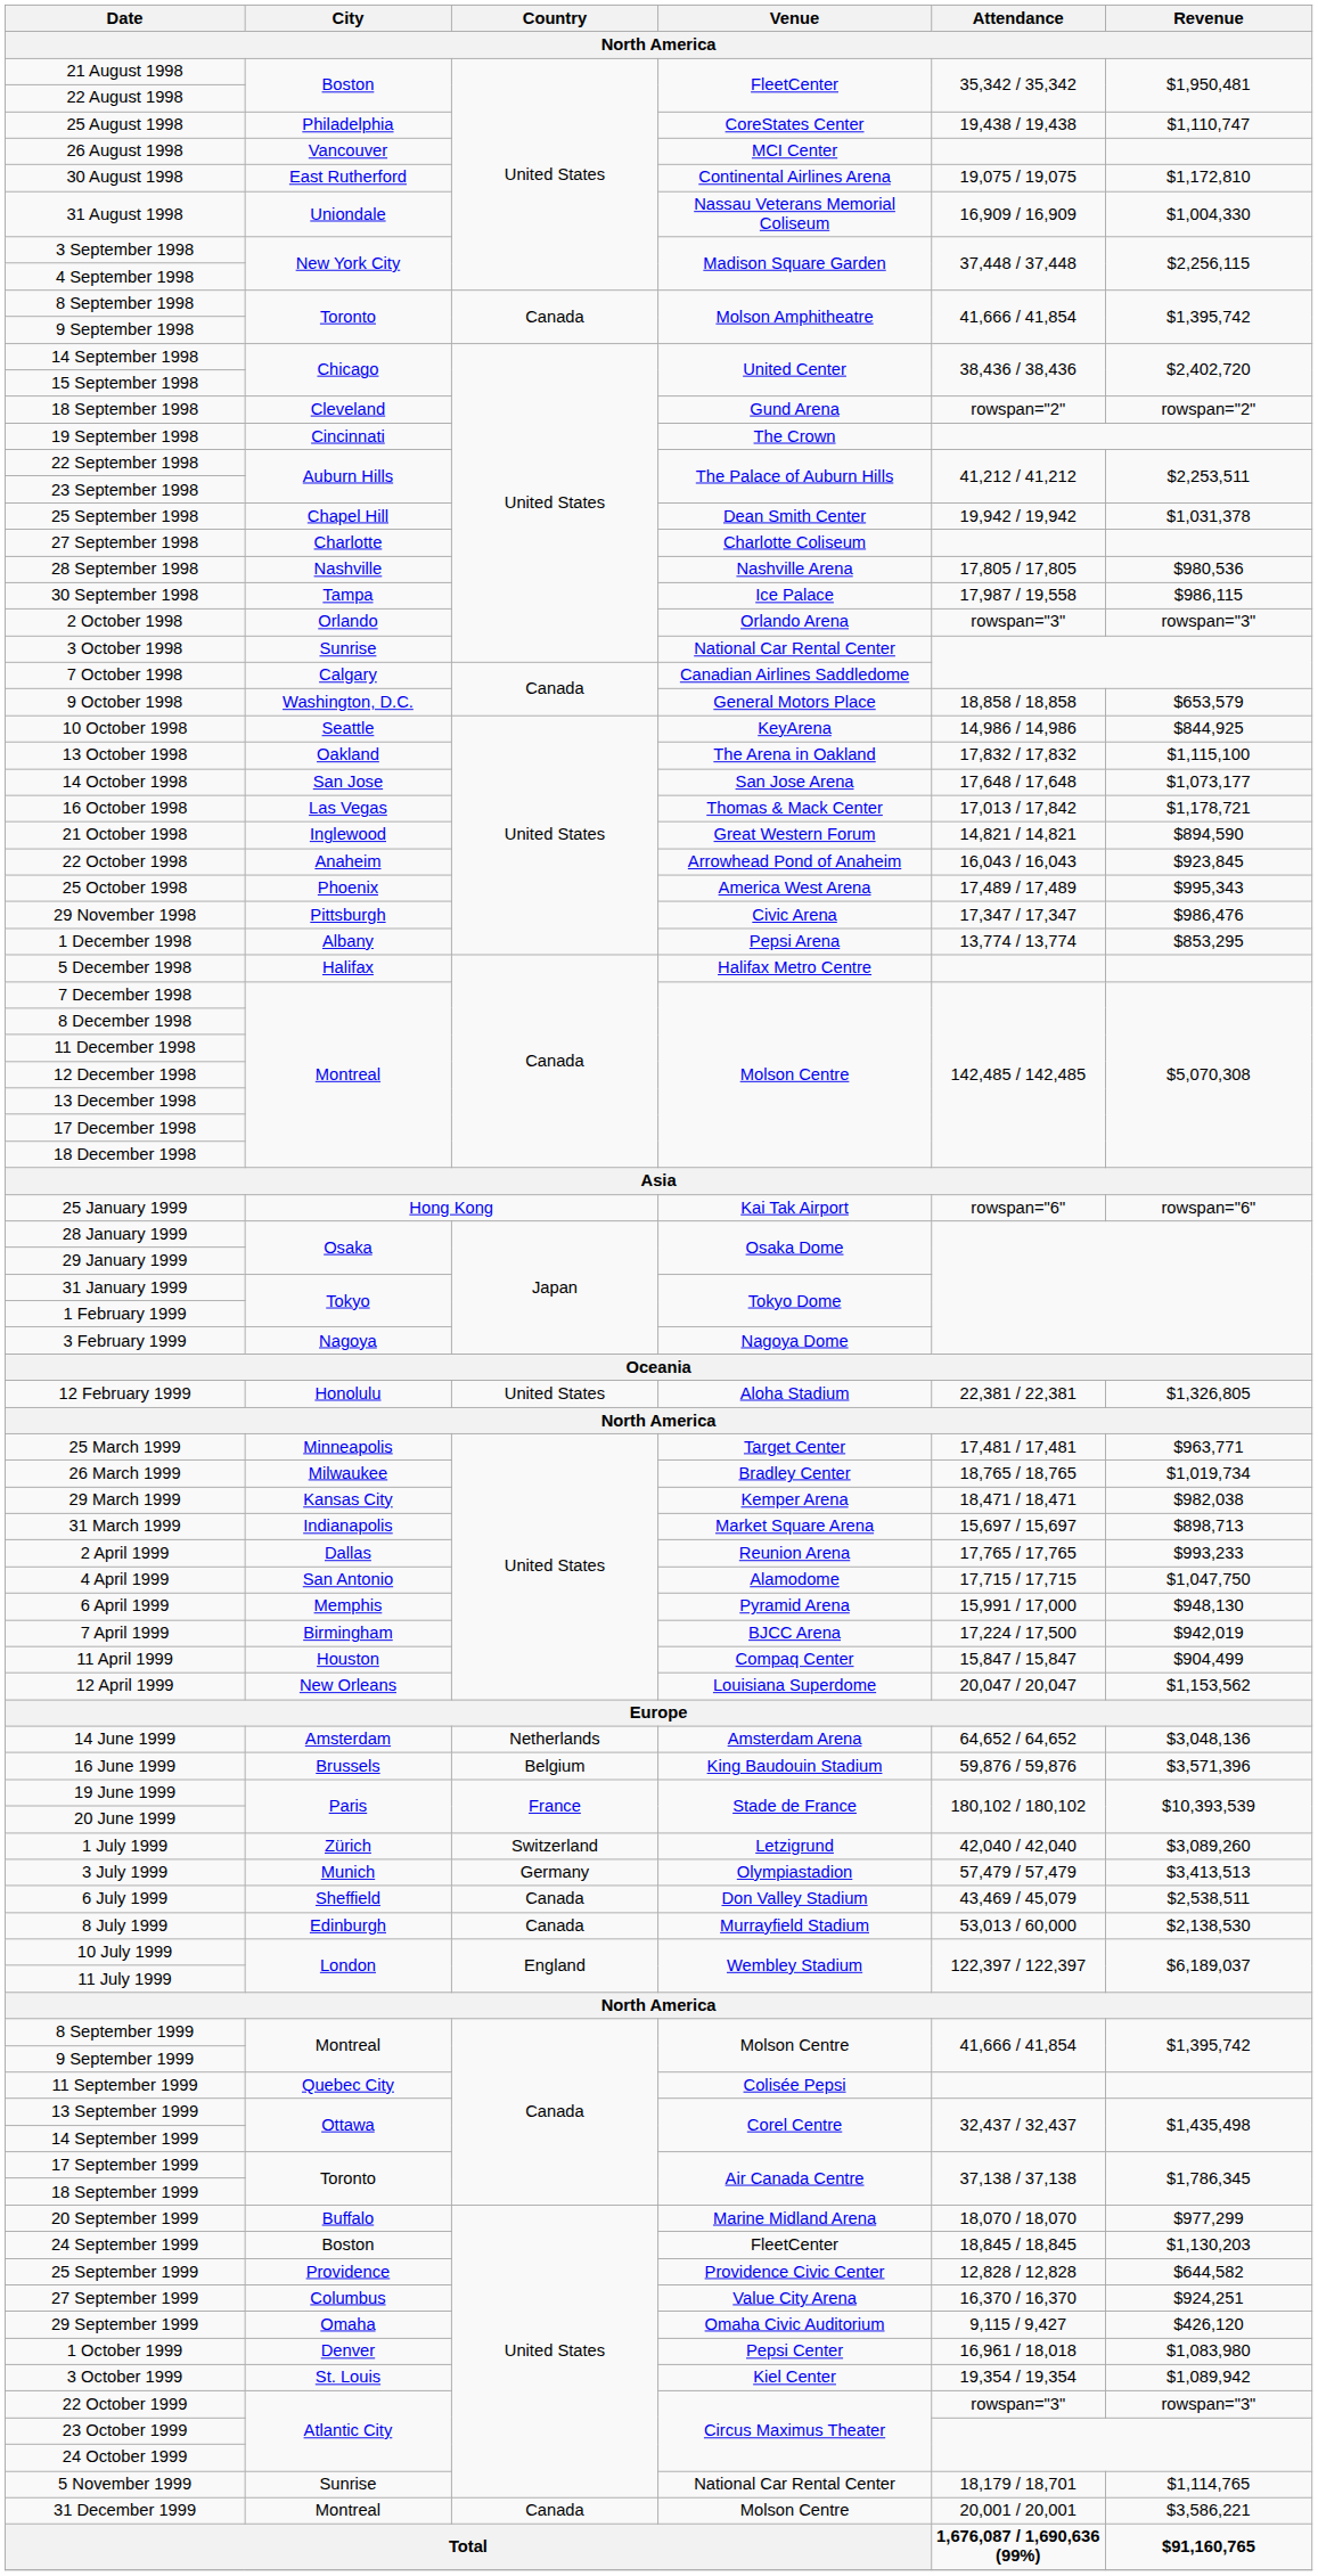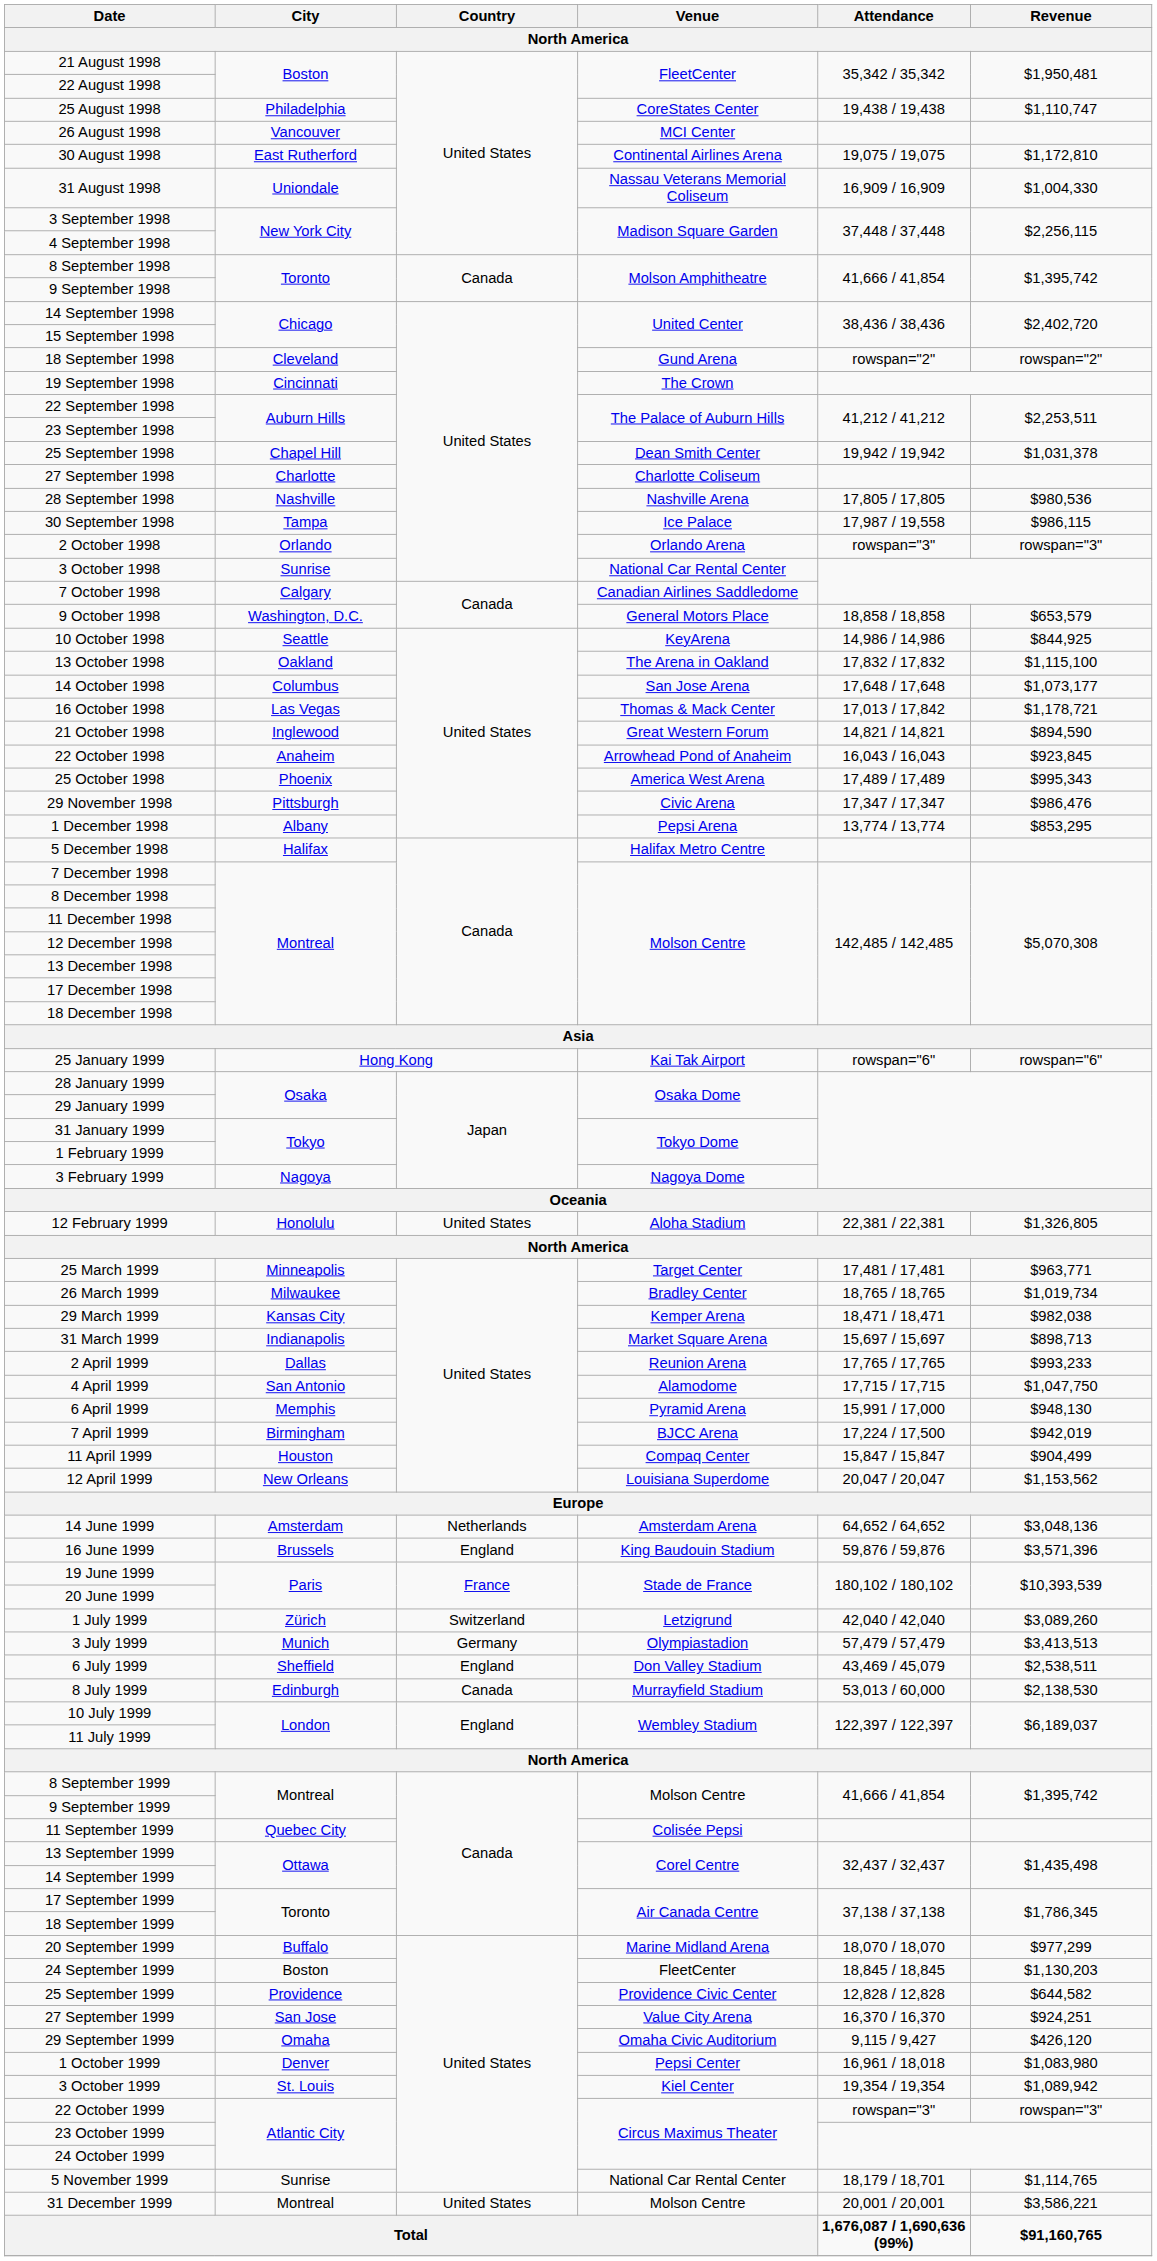14 October 1998 | City / North America: San Jose -> Columbus
16 June 1999 | Country / North America: Belgium -> England
6 July 1999 | Country / North America: Canada -> England
27 September 1999 | City / North America: Columbus -> San Jose
31 December 1999 | Country / North America: Canada -> United States
